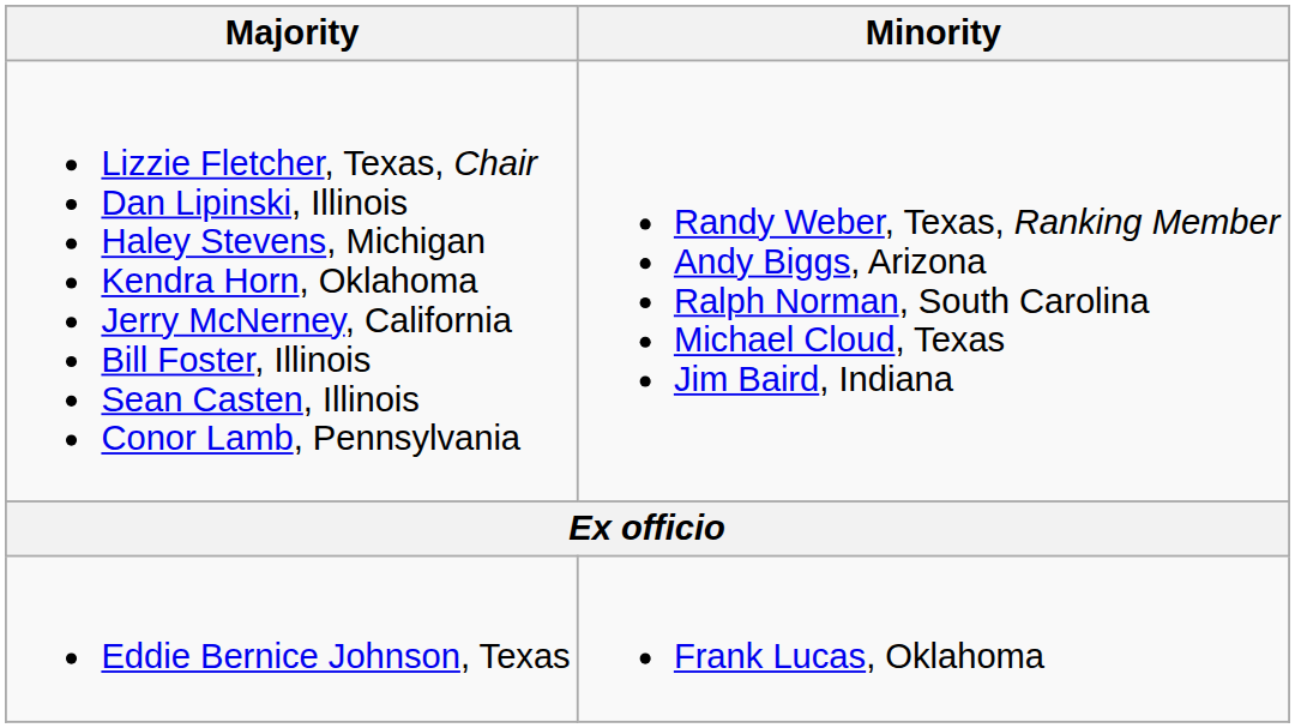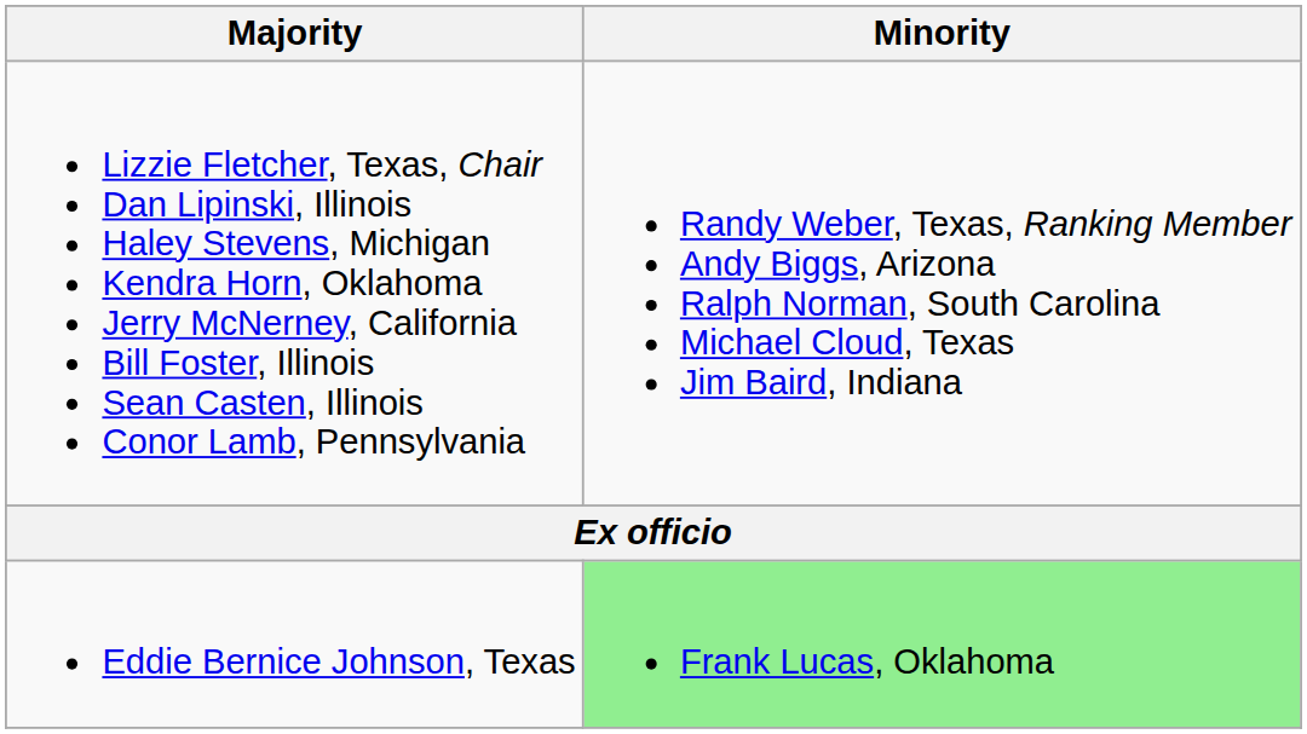Eddie Bernice Johnson, Texas | Minority: no background -> lightgreen background
